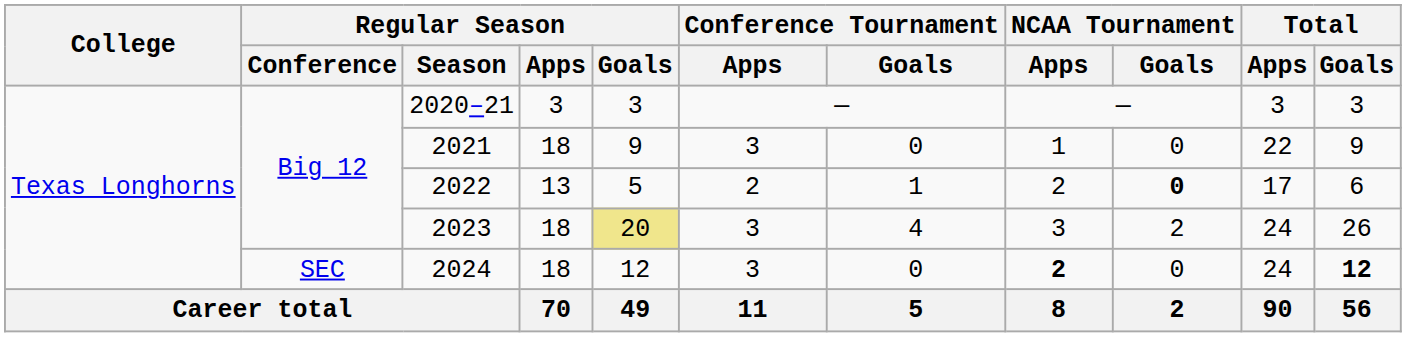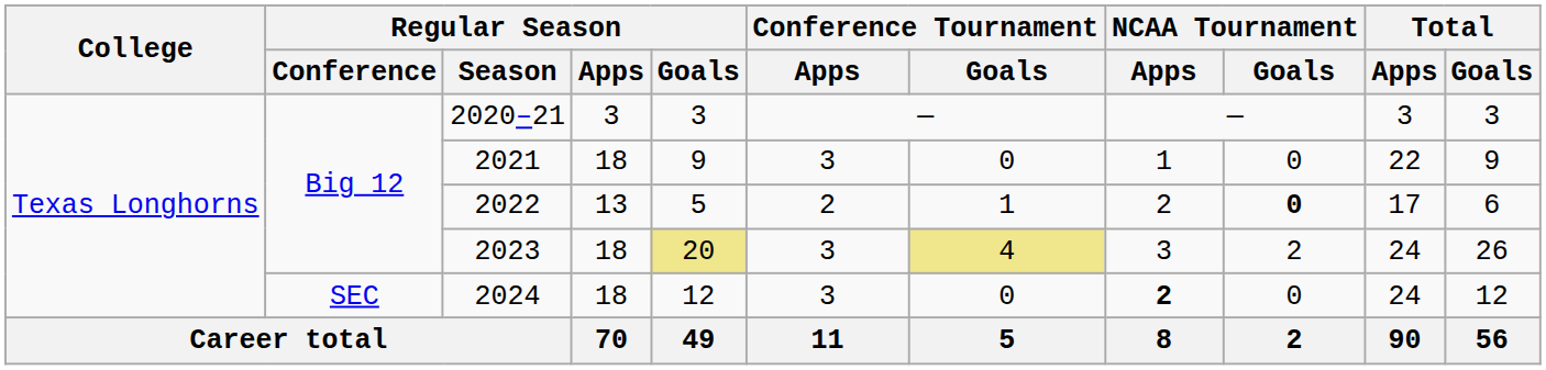2023 | Conference Tournament / Goals: no background -> khaki background
2024 | Total / Goals: bold -> normal
